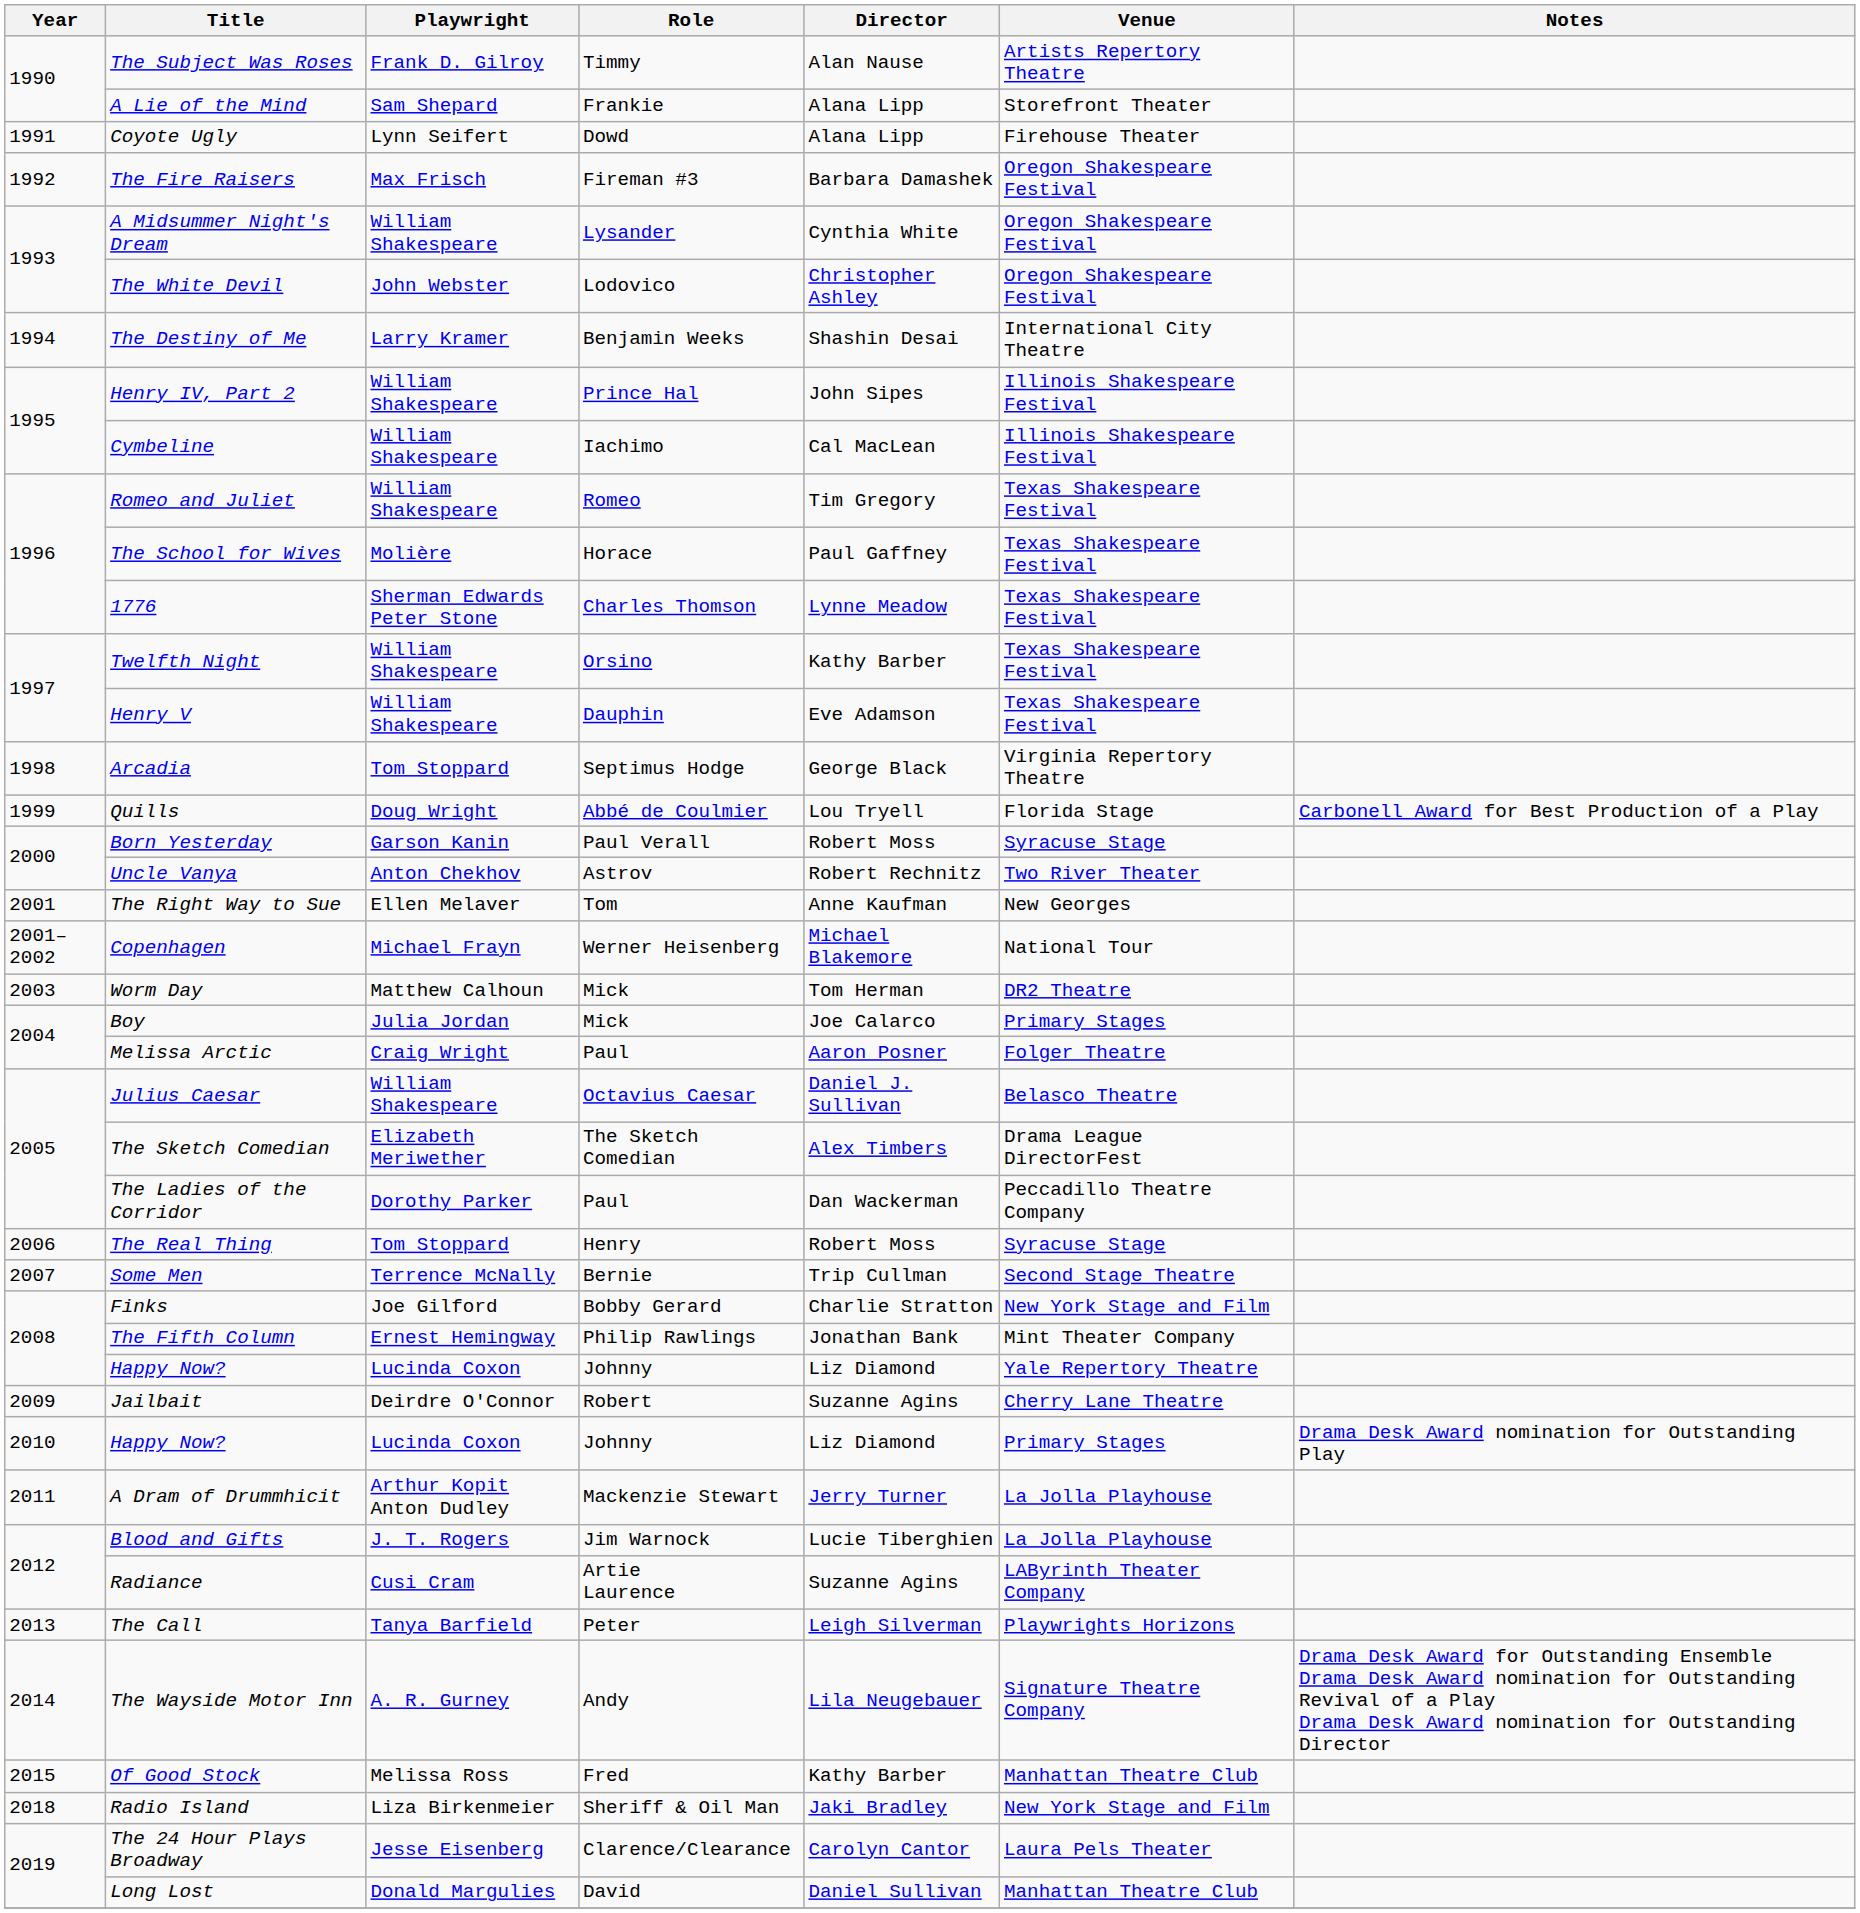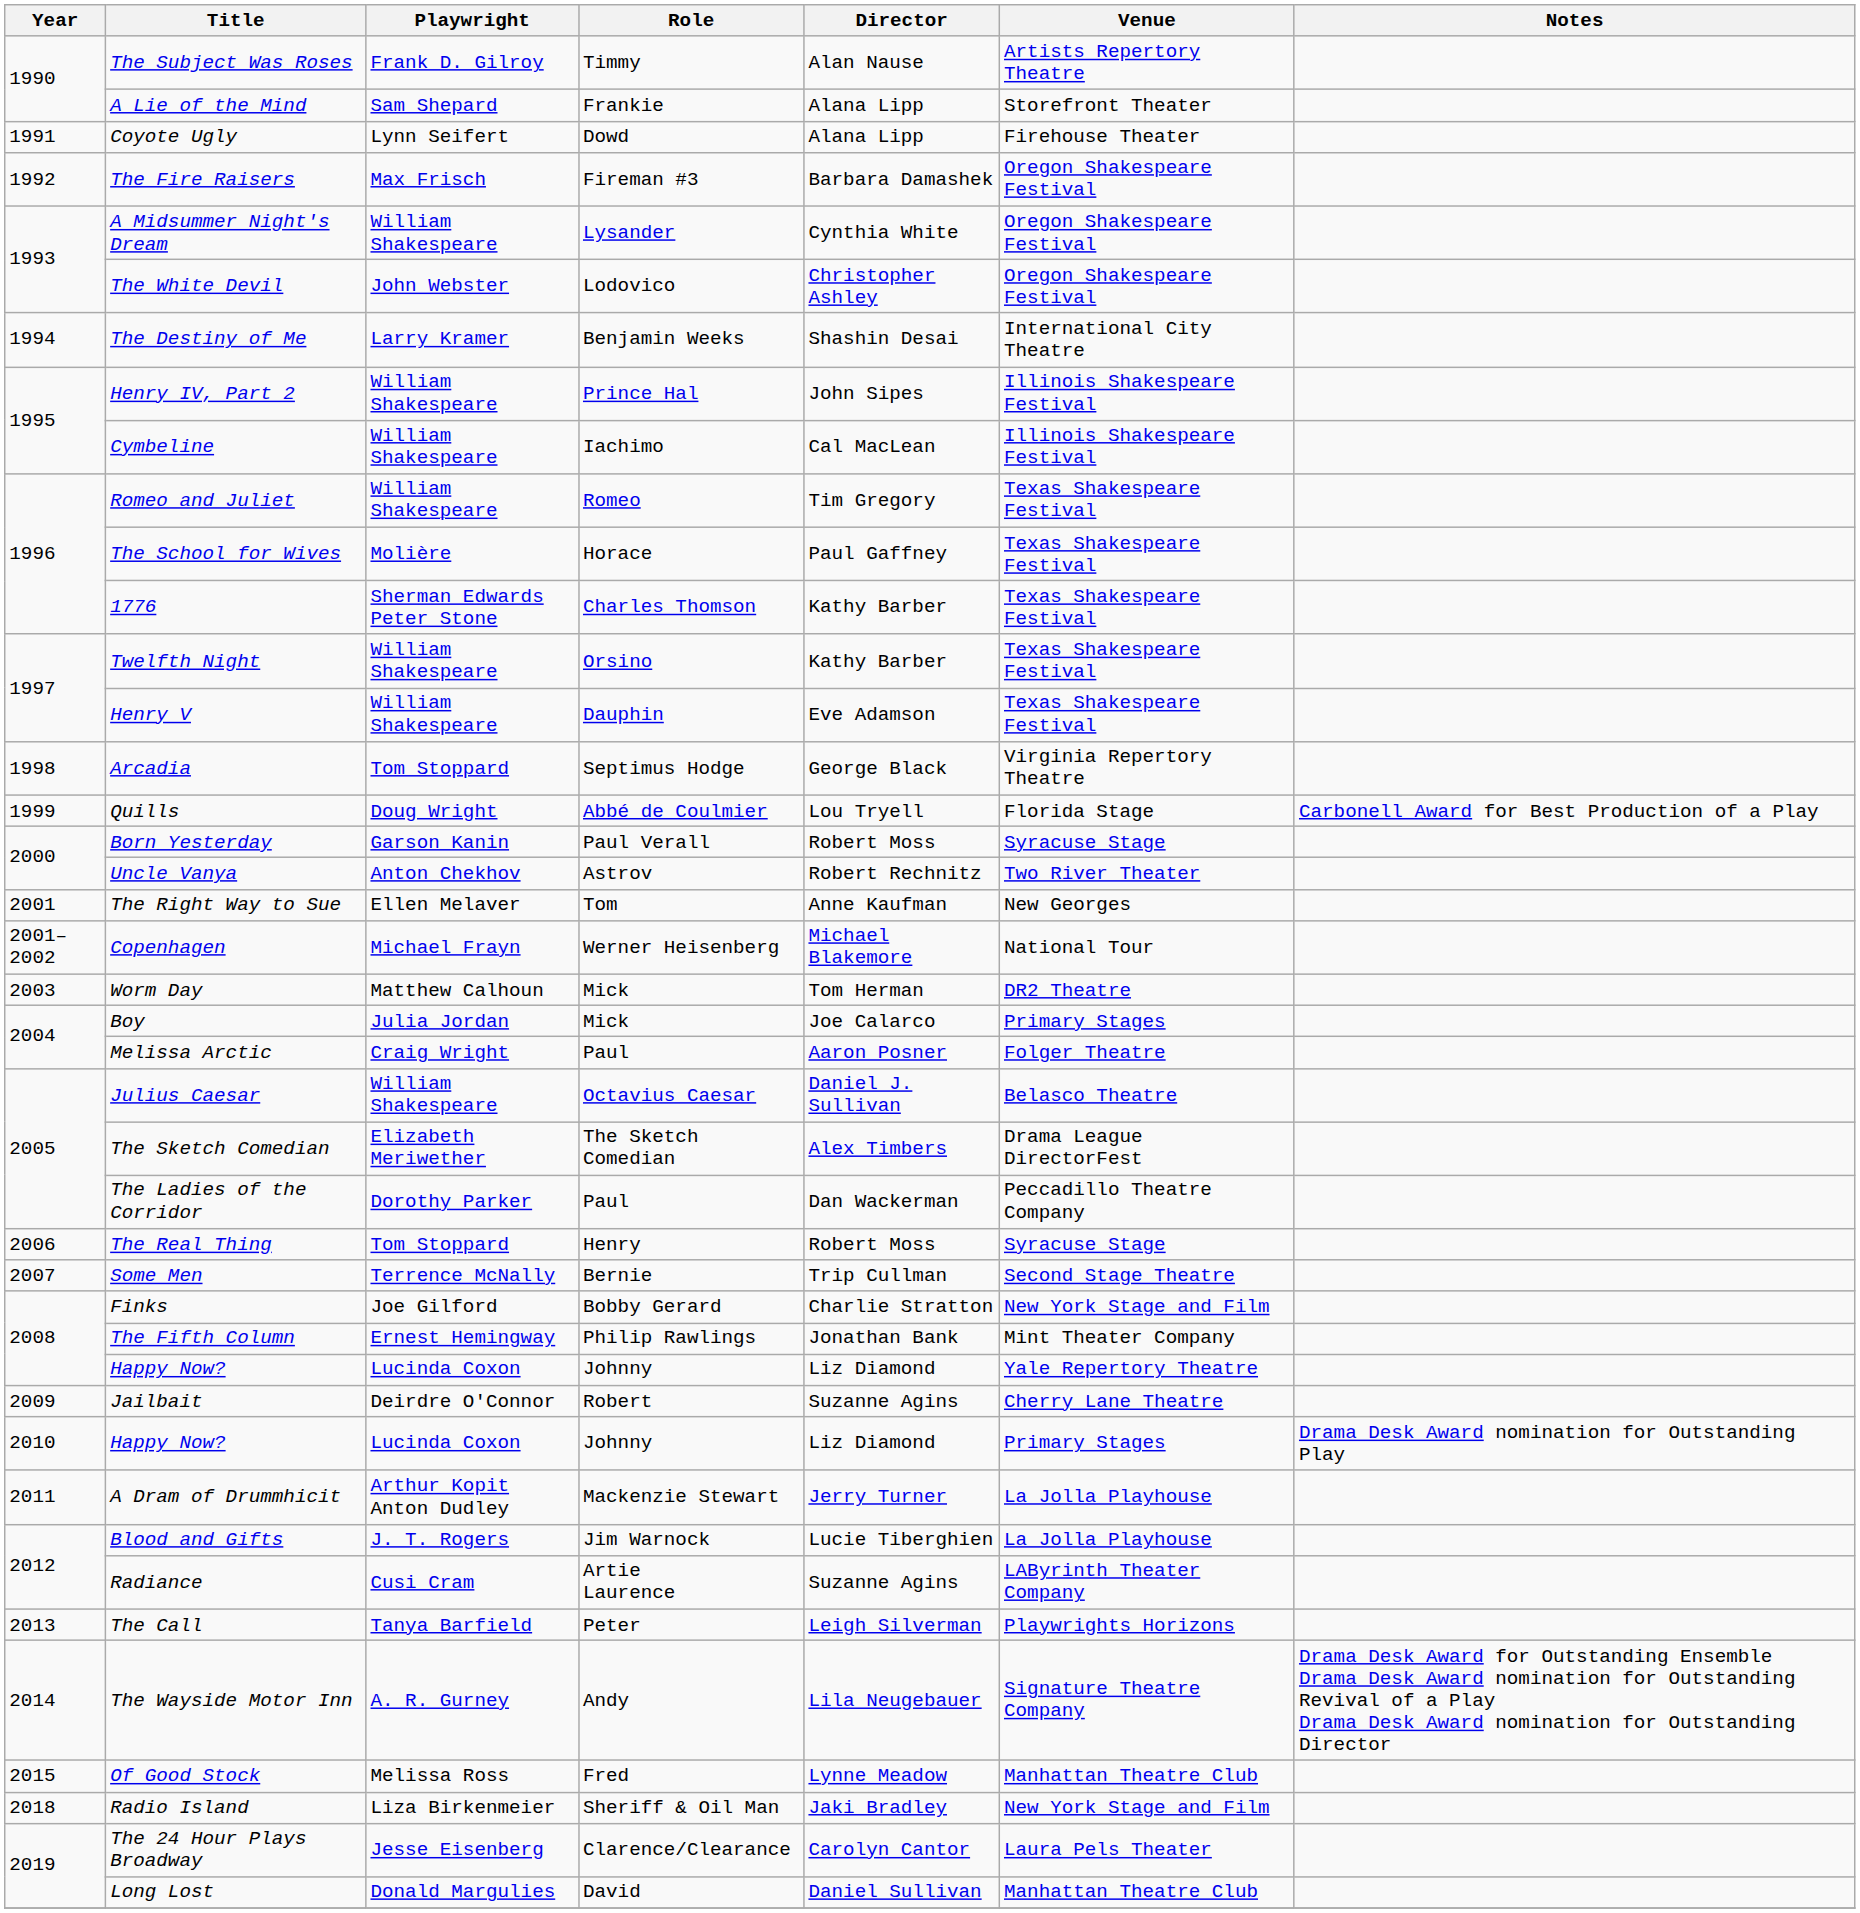1776 | Director: Lynne Meadow -> Kathy Barber
Of Good Stock | Director: Kathy Barber -> Lynne Meadow
